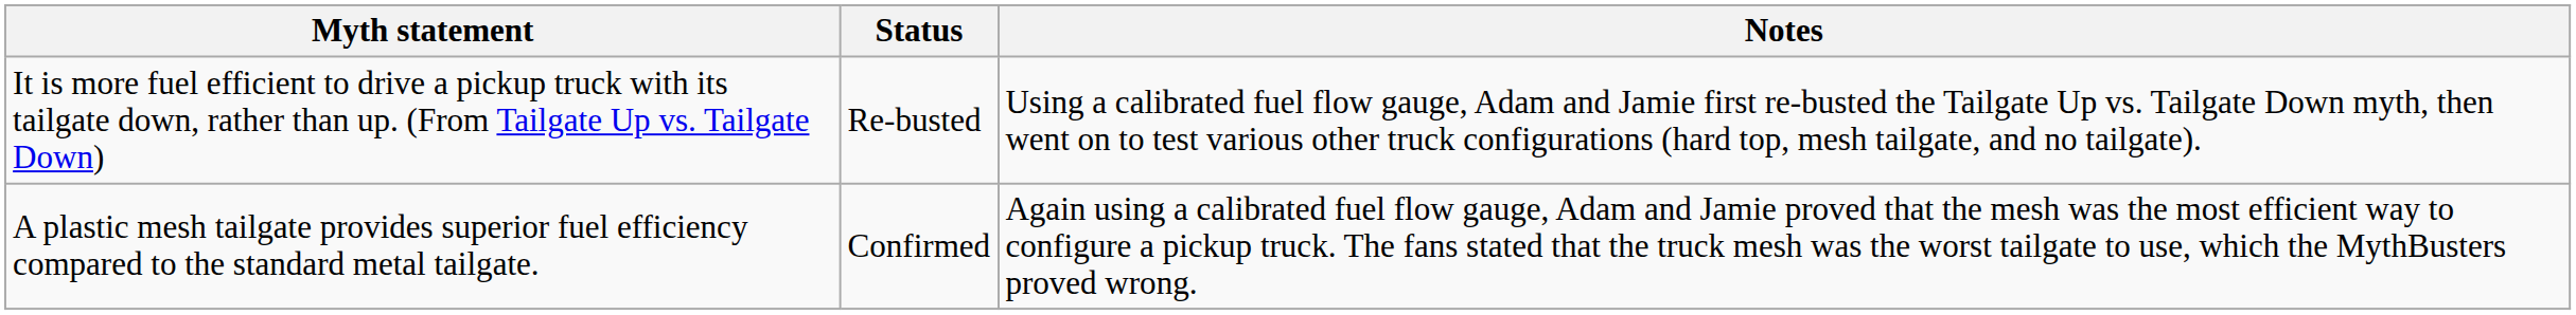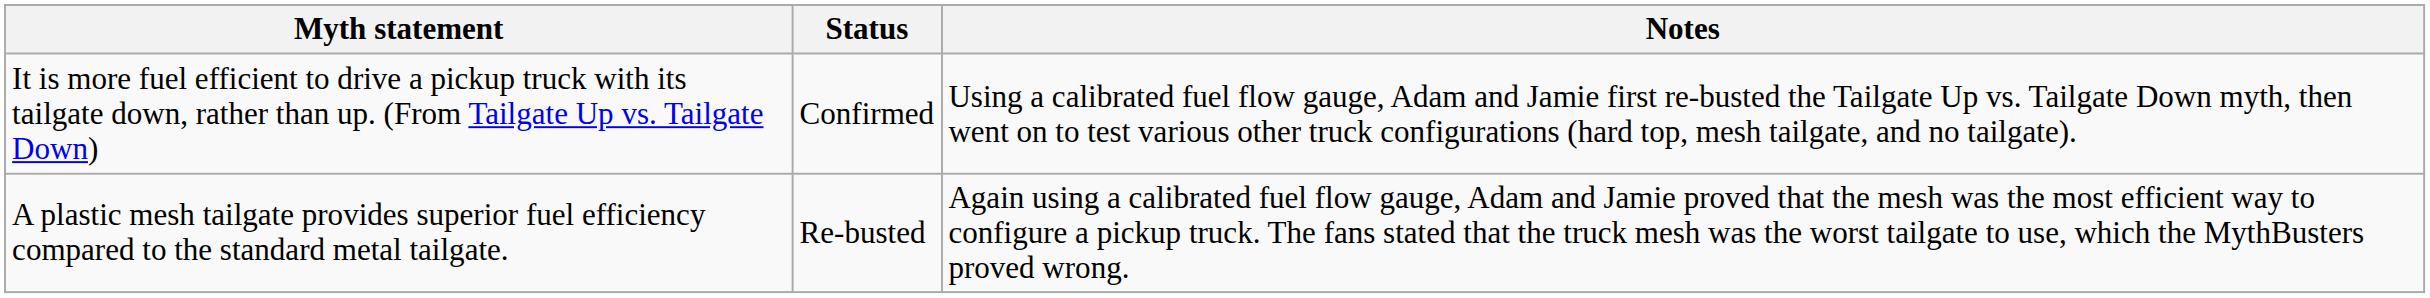row 2 | Status: Re-busted -> Confirmed
row 3 | Status: Confirmed -> Re-busted
